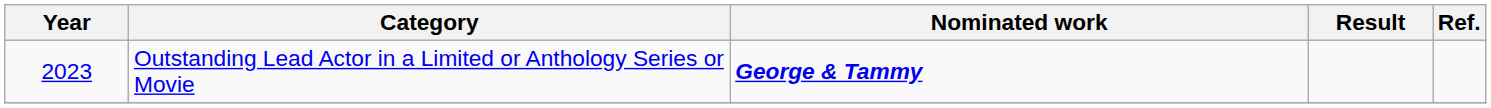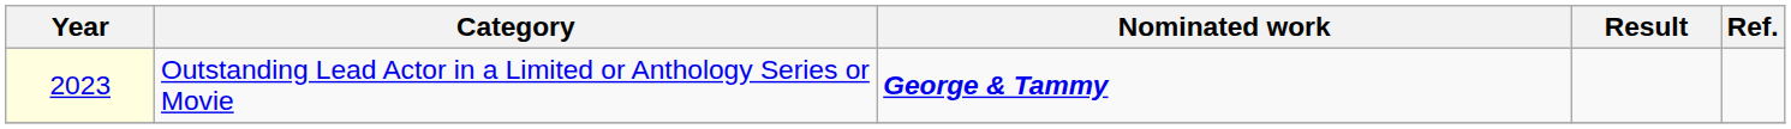row 2 | Year: no background -> lightyellow background
